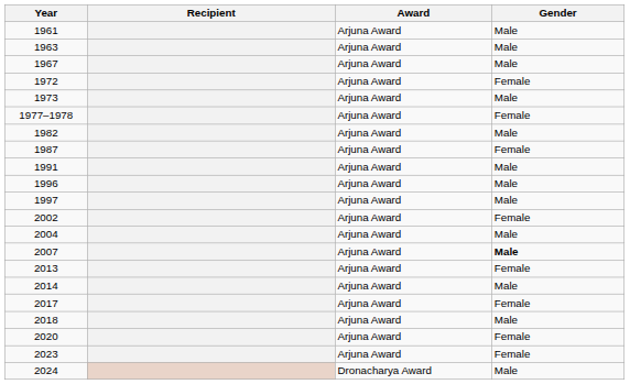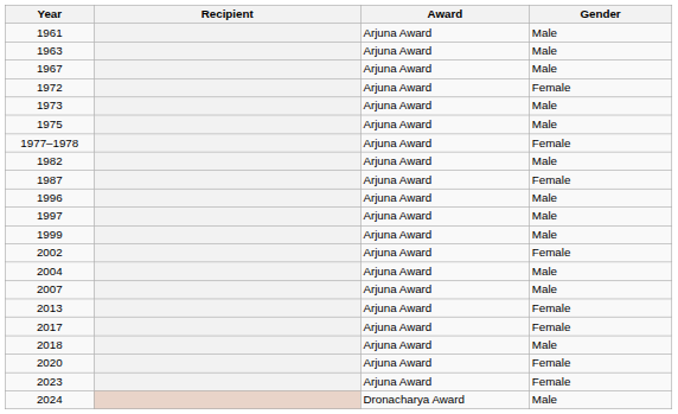+ row: 1975 | Arjuna Award | Male
- row: 1991 | Arjuna Award | Male
+ row: 1999 | Arjuna Award | Male
2007 | Gender: bold -> normal
- row: 2014 | Arjuna Award | Male
